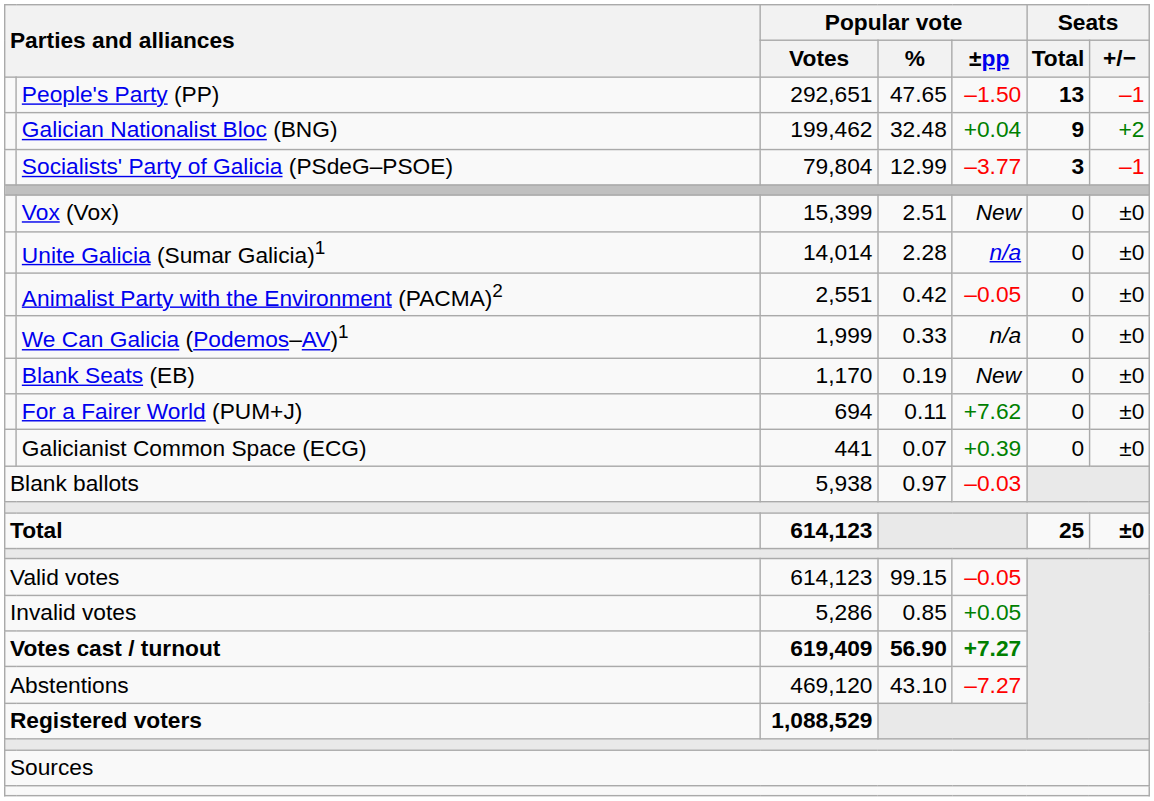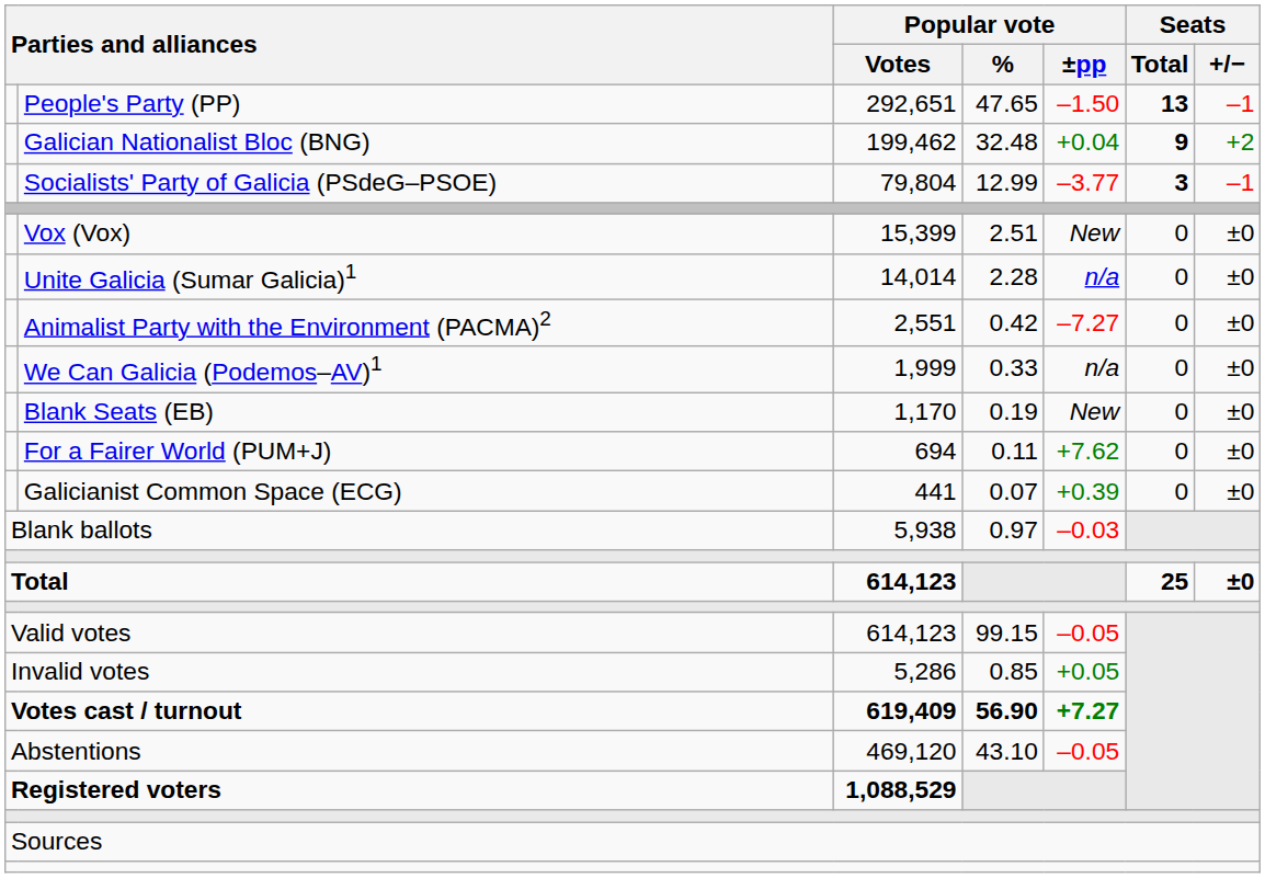Animalist Party with the Environment (PACMA)2 | Popular vote / ±pp: –0.05 -> –7.27
Abstentions | Popular vote / ±pp: –7.27 -> –0.05
